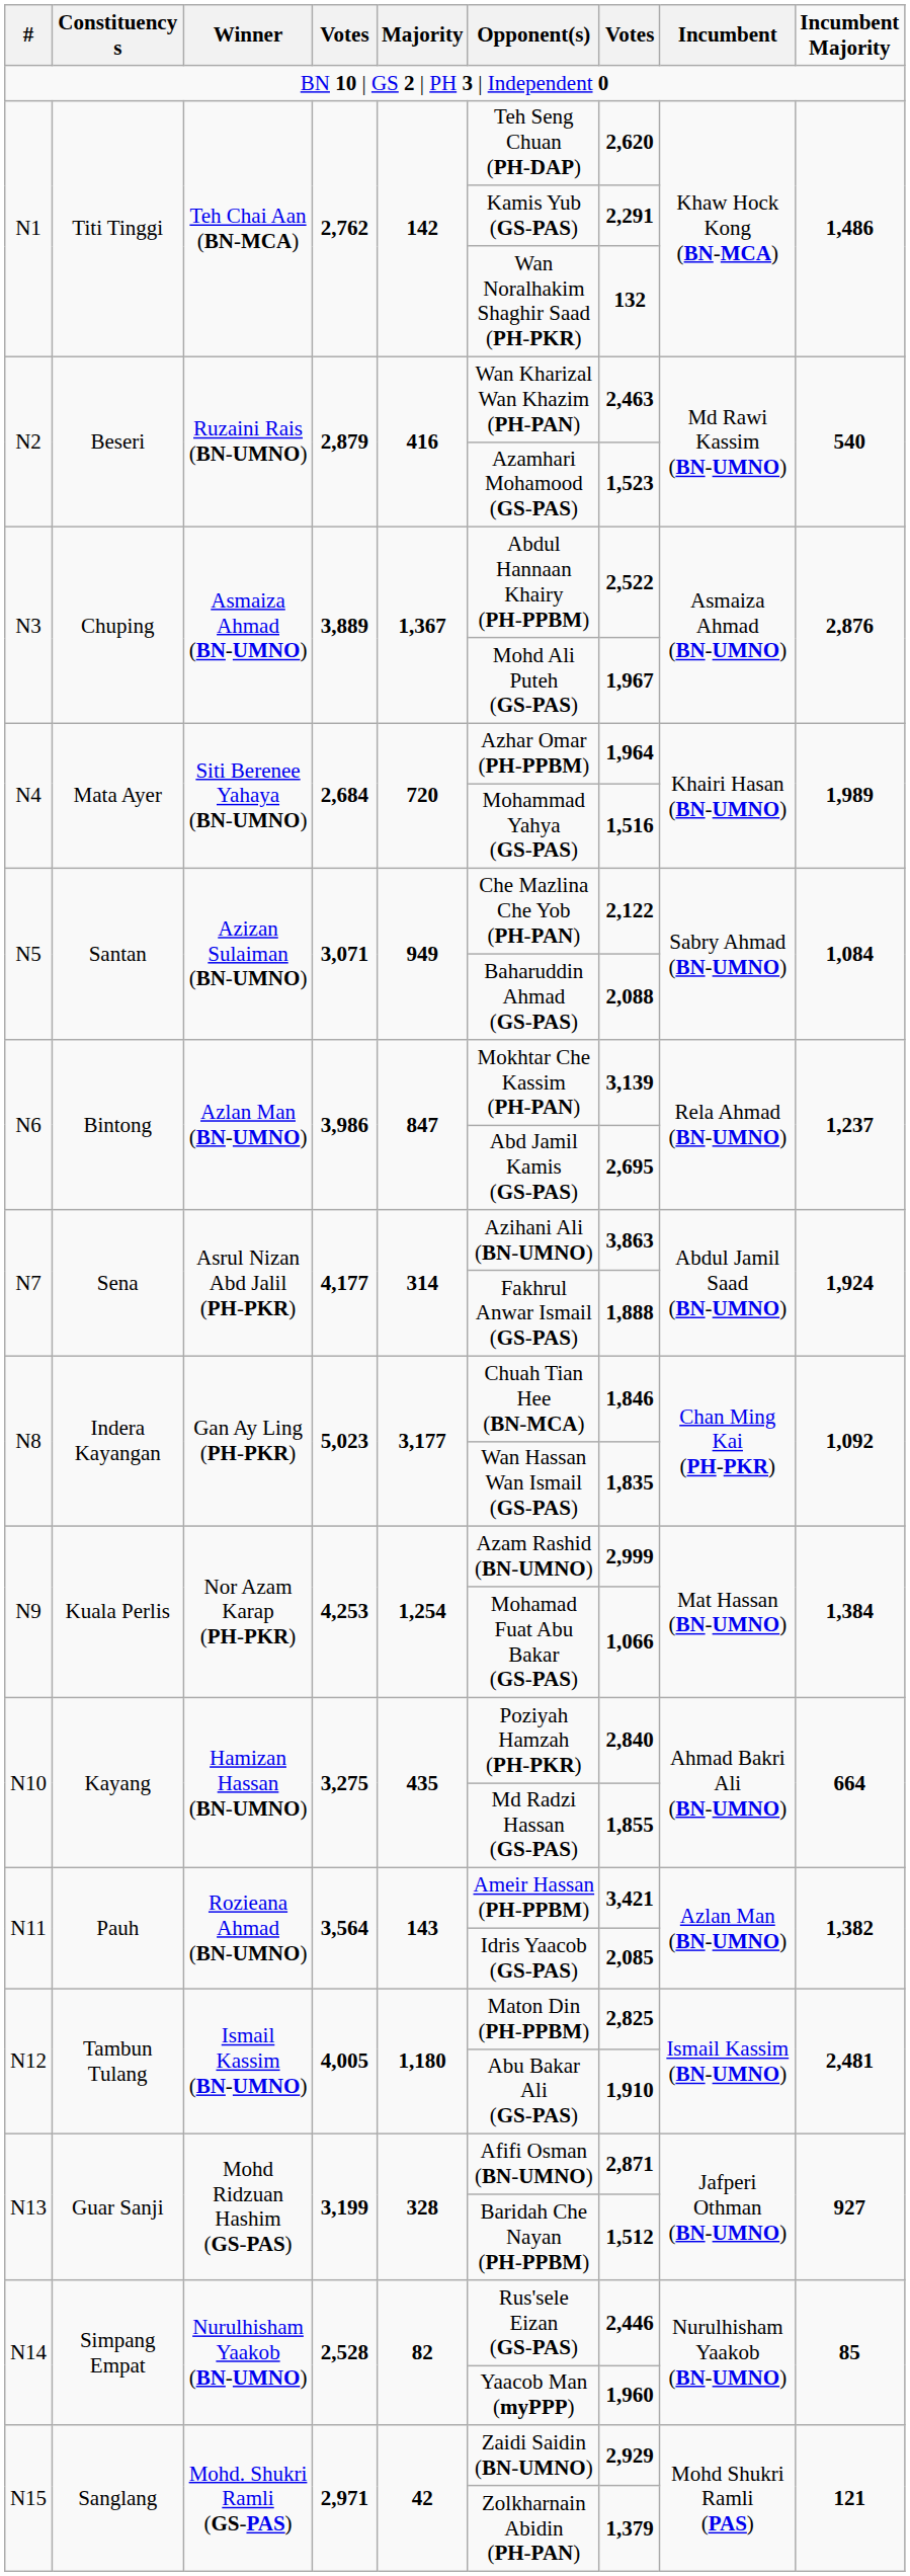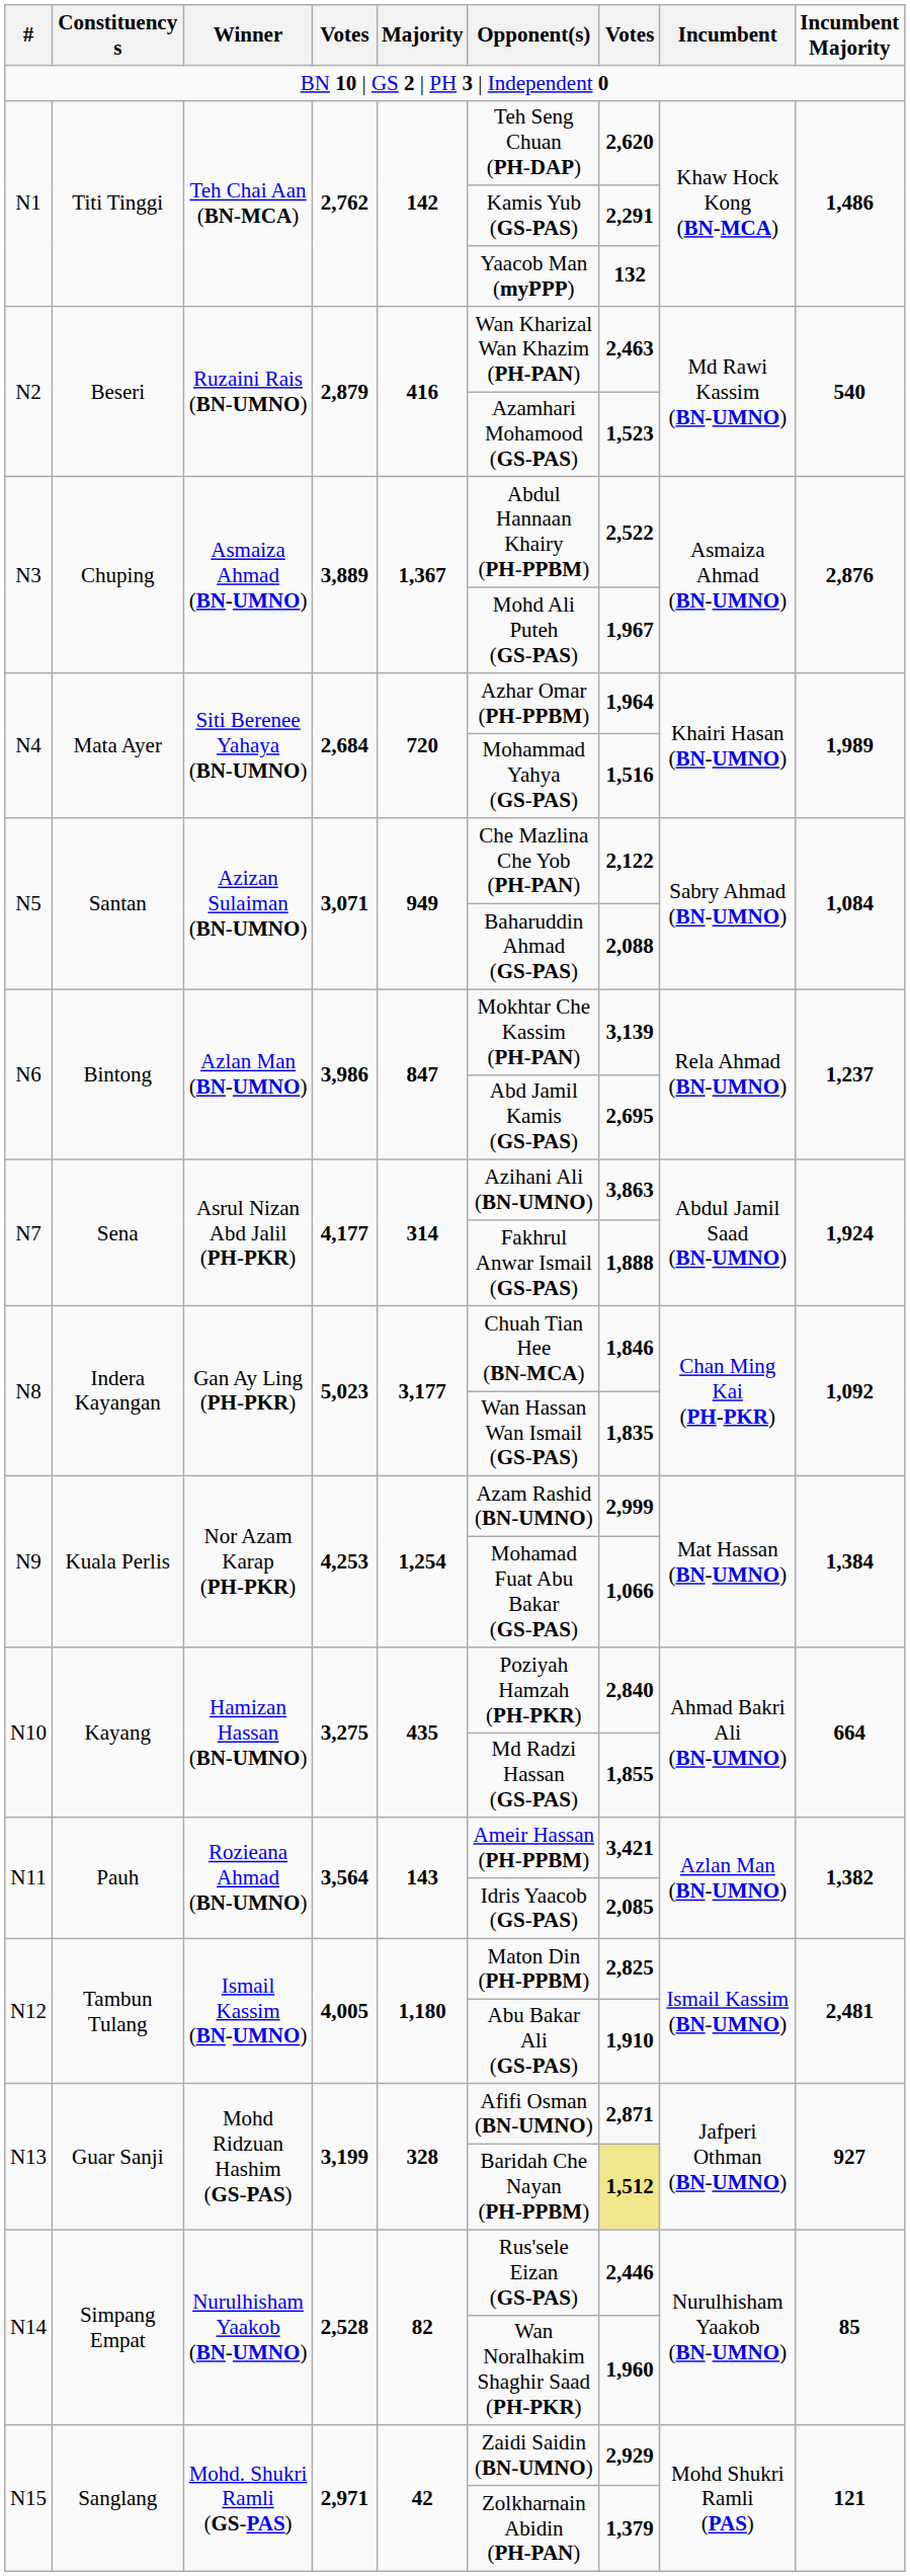row 5 | Opponent(s): Wan Noralhakim Shaghir Saad (PH-PKR) -> Yaacob Man (myPPP)
row 29 | column 7: no background -> khaki background
row 31 | Opponent(s): Yaacob Man (myPPP) -> Wan Noralhakim Shaghir Saad (PH-PKR)
